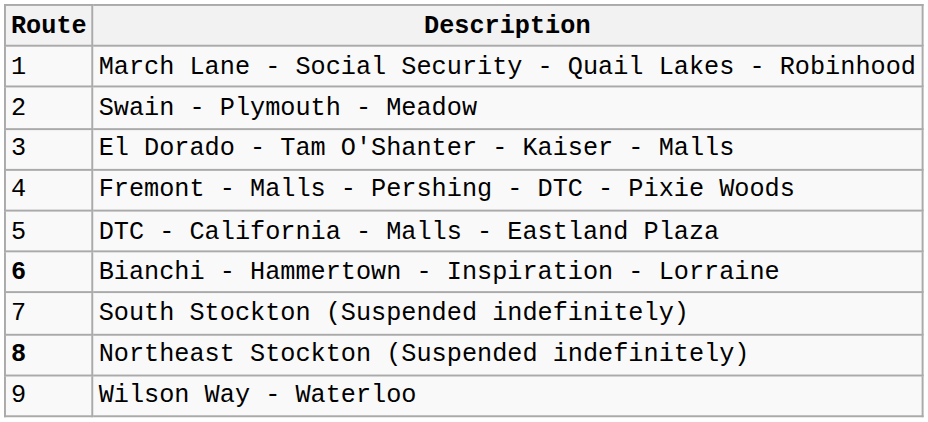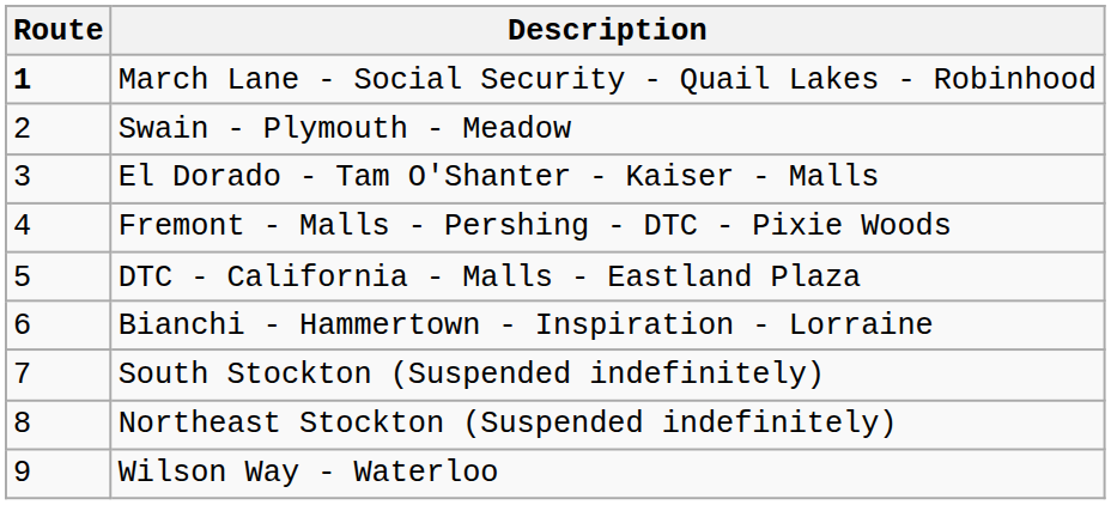March Lane - Social Security - Quail Lakes - Robinhood | Route: normal -> bold
Bianchi - Hammertown - Inspiration - Lorraine | Route: bold -> normal
Northeast Stockton (Suspended indefinitely) | Route: bold -> normal
